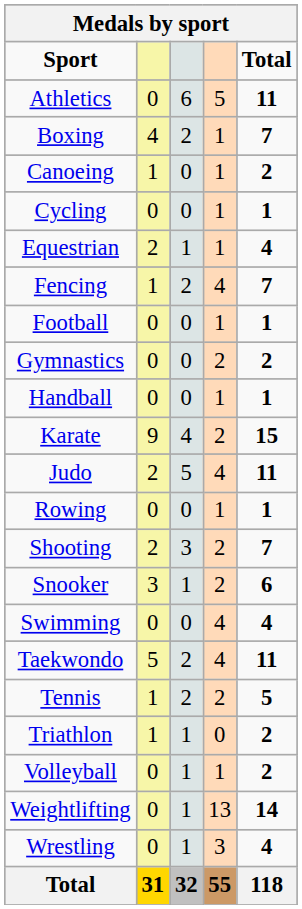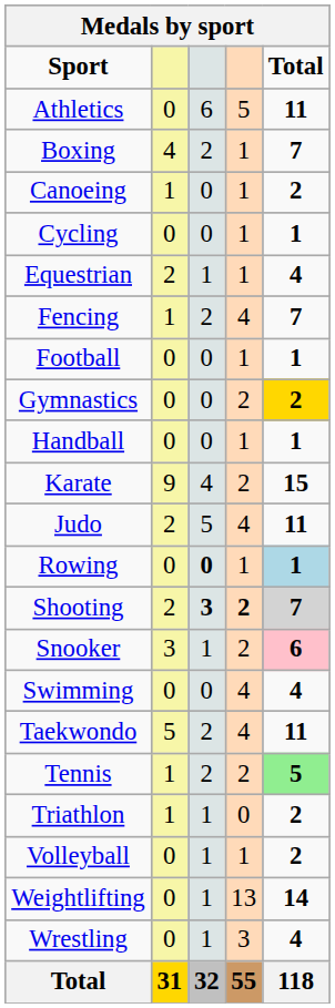Gymnastics | Total: no background -> gold background
Rowing | column 3: normal -> bold
Rowing | Total: no background -> lightblue background
Shooting | column 3: normal -> bold
Shooting | column 4: normal -> bold
Shooting | Total: no background -> lightgrey background
Snooker | Total: no background -> pink background
Tennis | Total: no background -> lightgreen background
